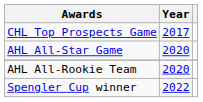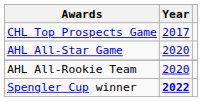Spengler Cup winner | Year: normal -> bold
